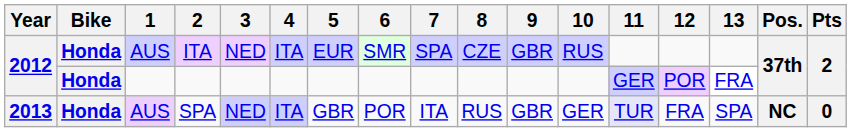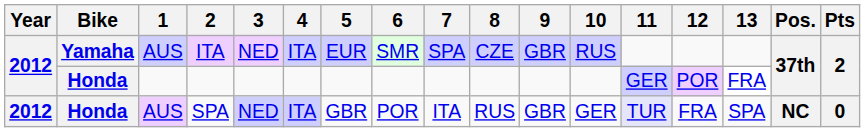row 2 | Bike: Honda -> Yamaha
row 4 | Year: 2013 -> 2012
